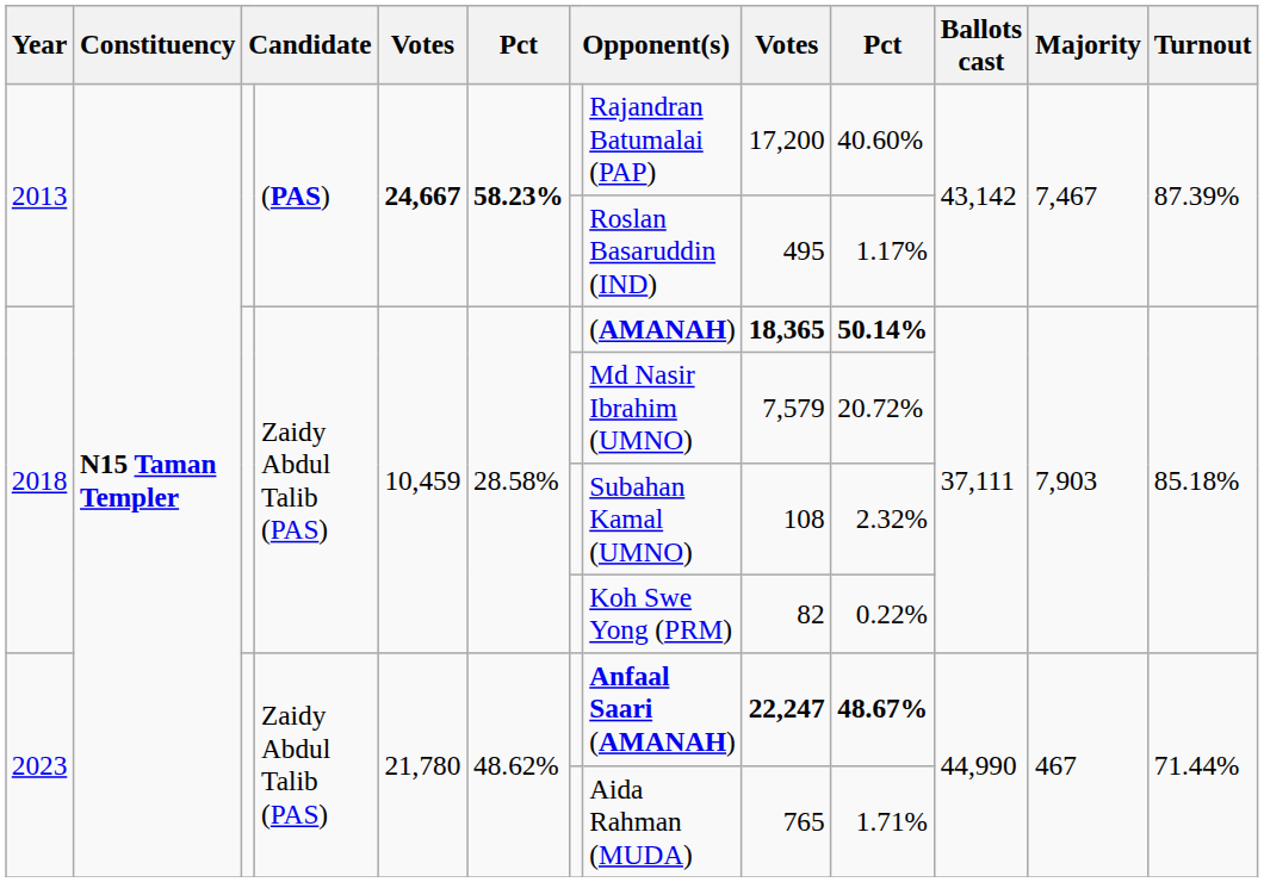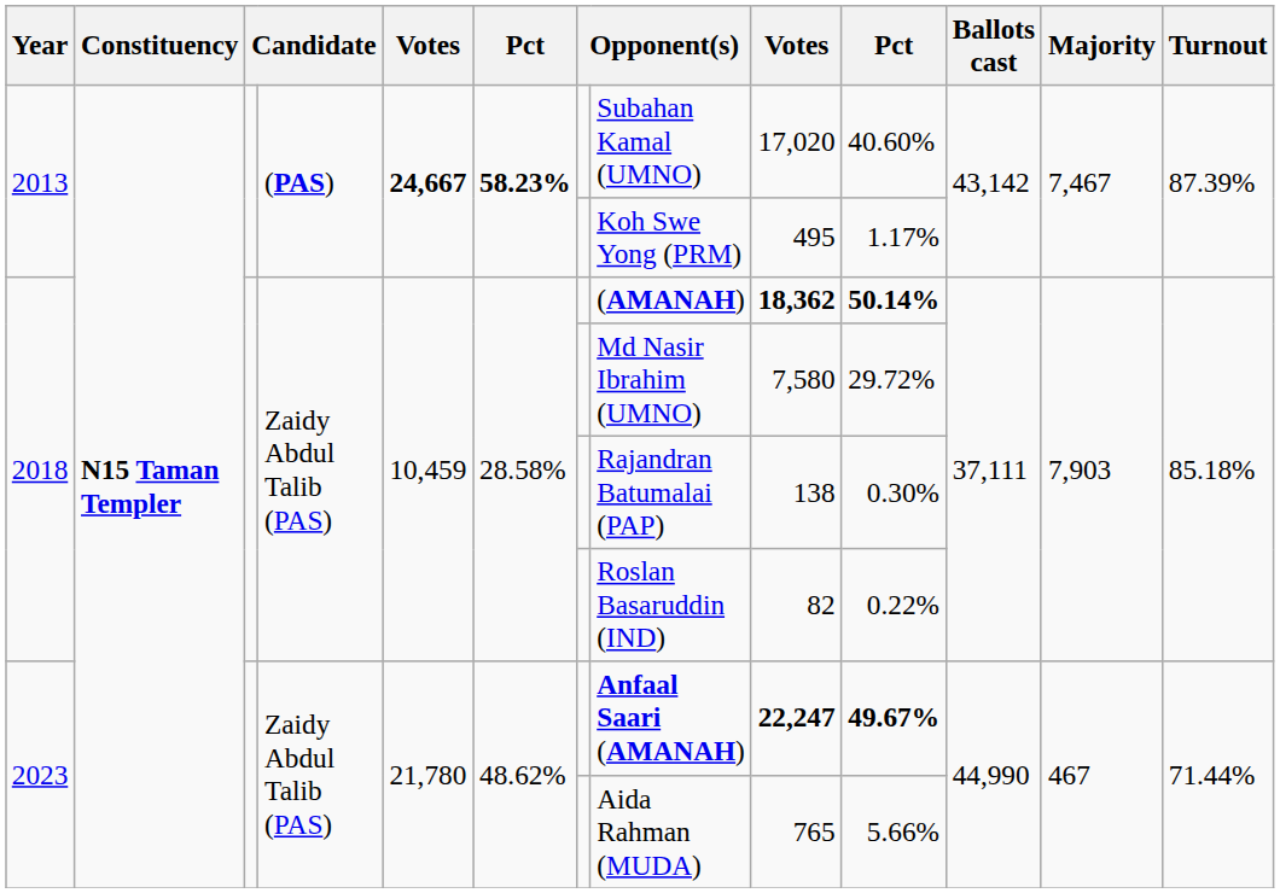row 2 | column 8: Rajandran Batumalai (PAP) -> Subahan Kamal (UMNO)
row 2 | column 9: 17,200 -> 17,020
row 3 | column 8: Roslan Basaruddin (IND) -> Koh Swe Yong (PRM)
row 4 | column 9: 18,365 -> 18,362
row 5 | column 9: 7,579 -> 7,580
row 5 | column 10: 20.72% -> 29.72%
row 6 | column 8: Subahan Kamal (UMNO) -> Rajandran Batumalai (PAP)
row 6 | column 9: 108 -> 138
row 6 | column 10: 2.32% -> 0.30%
row 7 | column 8: Koh Swe Yong (PRM) -> Roslan Basaruddin (IND)
row 8 | column 10: 48.67% -> 49.67%
row 9 | column 10: 1.71% -> 5.66%
